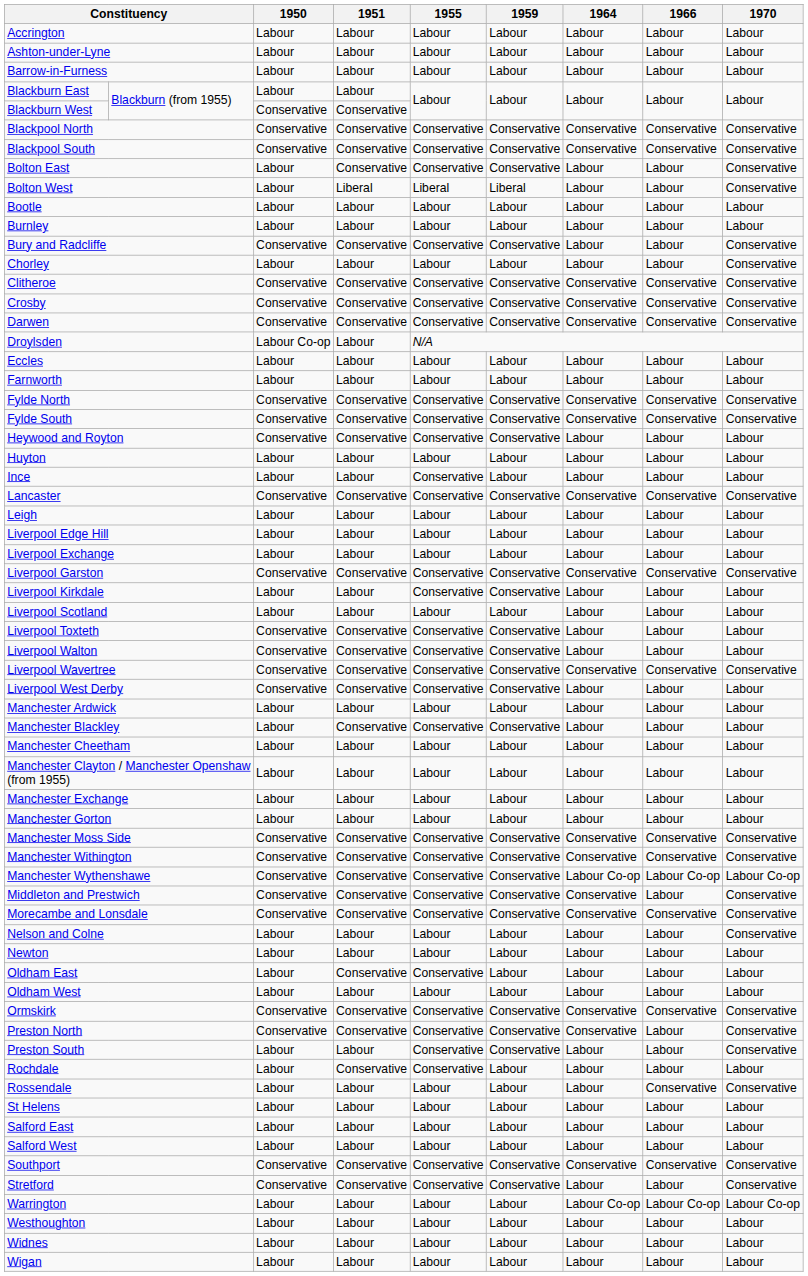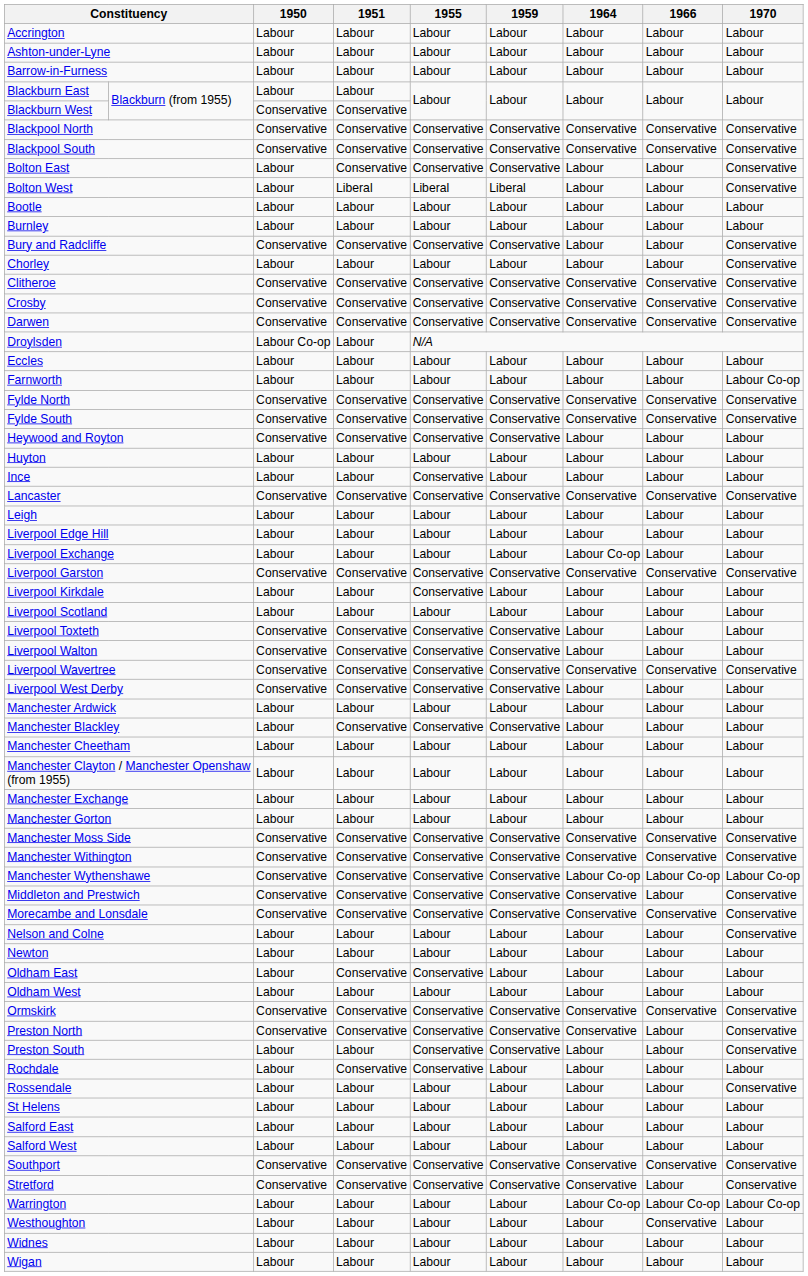Farnworth | 1970: Labour -> Labour Co-op
Liverpool Exchange | 1964: Labour -> Labour Co-op
Liverpool Kirkdale | 1959: Conservative -> Labour
Rossendale | 1966: Conservative -> Labour
Stretford | 1964: Labour -> Conservative
Westhoughton | 1966: Labour -> Conservative
